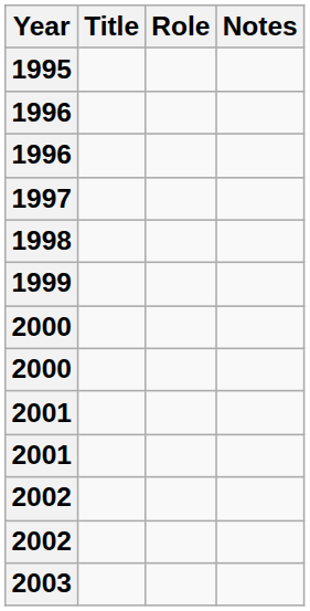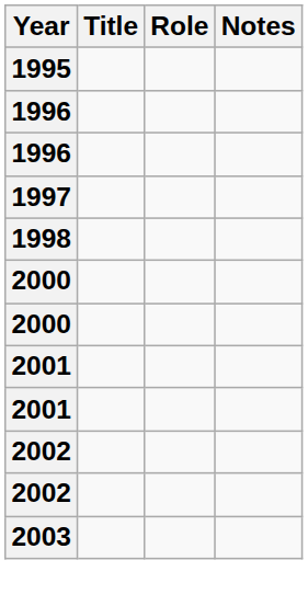- row: 1999
